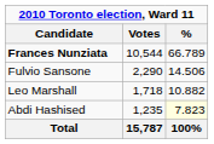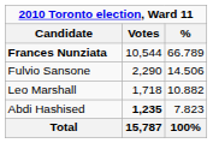Abdi Hashised | Votes: normal -> bold
Abdi Hashised | %: lightyellow background -> no background
